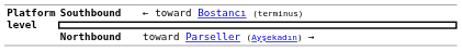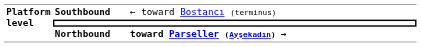Northbound | column 3: normal -> bold
